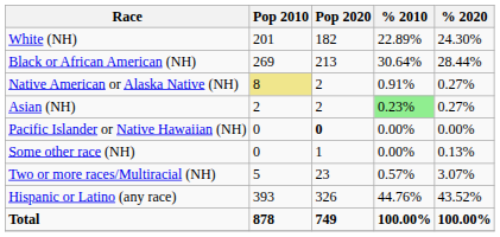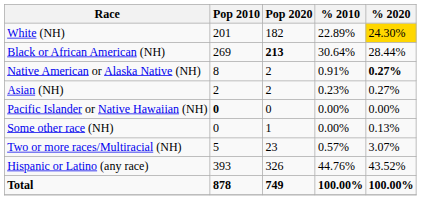White (NH) | % 2020: no background -> gold background
Black or African American (NH) | Pop 2020: normal -> bold
Native American or Alaska Native (NH) | Pop 2010: khaki background -> no background
Native American or Alaska Native (NH) | % 2020: normal -> bold
Asian (NH) | % 2010: lightgreen background -> no background
Pacific Islander or Native Hawaiian (NH) | Pop 2010: normal -> bold
Pacific Islander or Native Hawaiian (NH) | Pop 2020: bold -> normal
